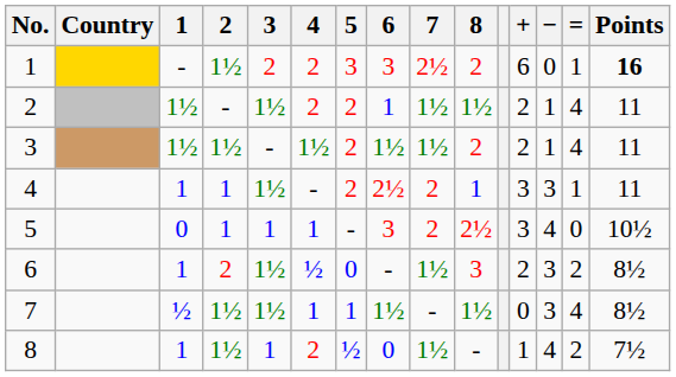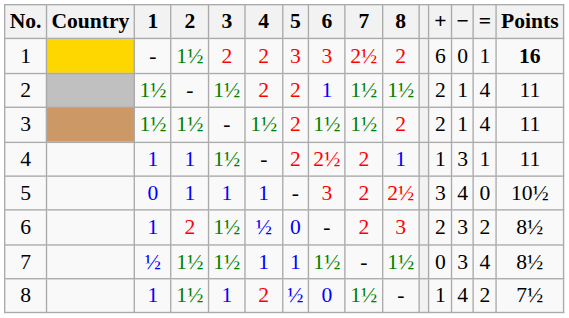row 5 | +: 3 -> 1
row 7 | 7: 1½ -> 2
